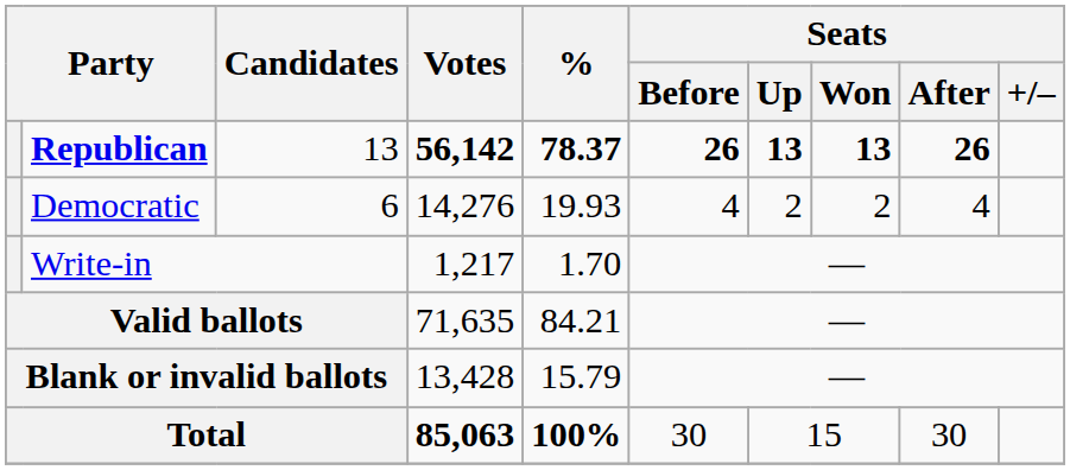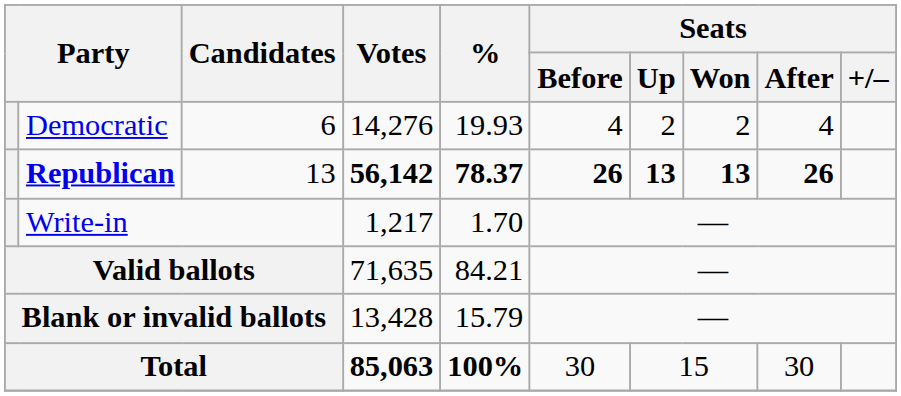rows swapped: Republican <-> Democratic
